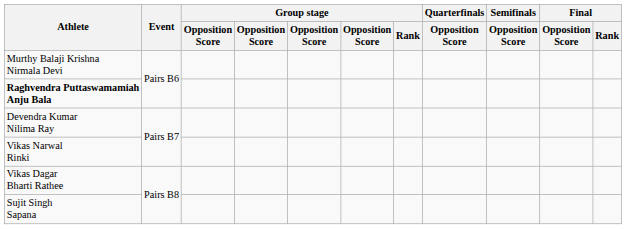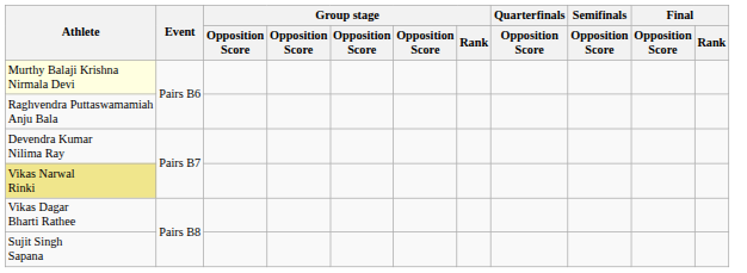Murthy Balaji Krishna Nirmala Devi | Athlete: no background -> lightyellow background
Raghvendra Puttaswamamiah Anju Bala | Athlete: bold -> normal
Vikas Narwal Rinki | Athlete: no background -> khaki background
